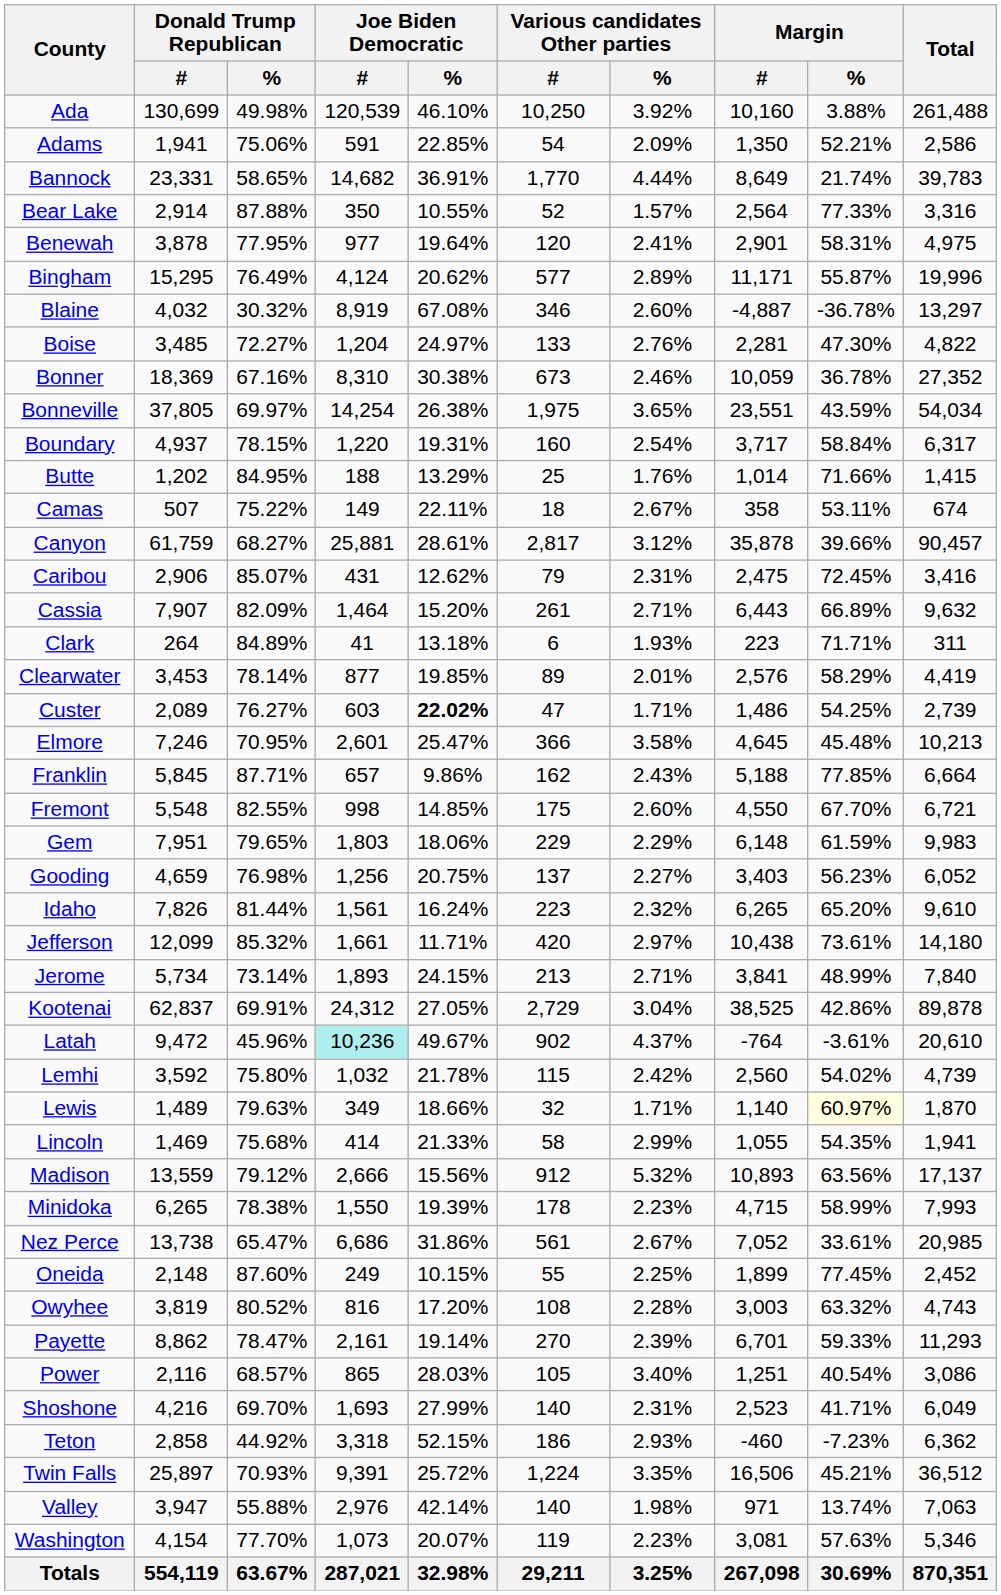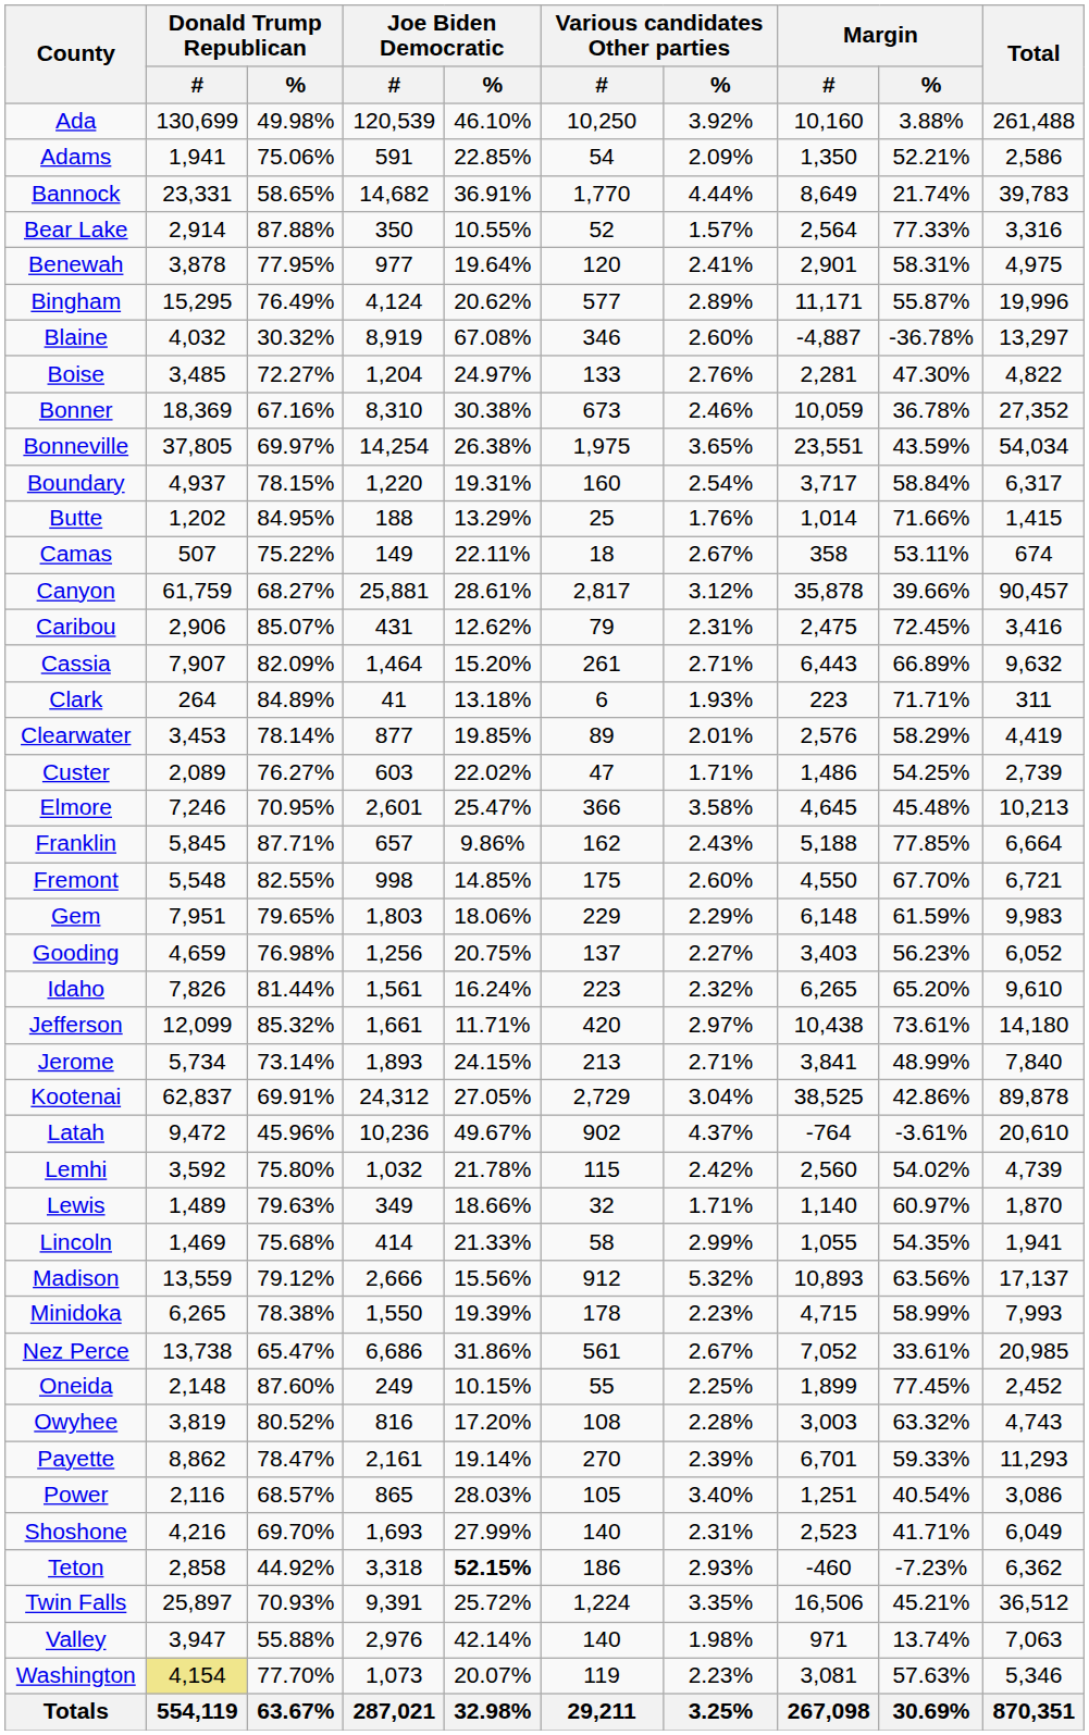Custer | Joe Biden Democratic / %: bold -> normal
Latah | Joe Biden Democratic / #: paleturquoise background -> no background
Lewis | Margin / %: lightyellow background -> no background
Teton | Joe Biden Democratic / %: normal -> bold
Washington | Donald Trump Republican / #: no background -> khaki background
